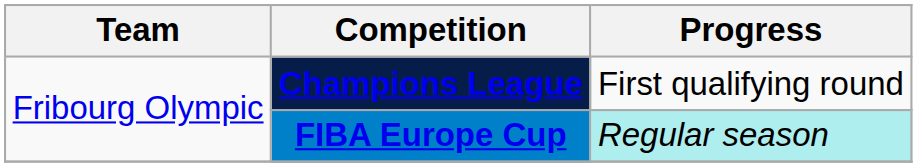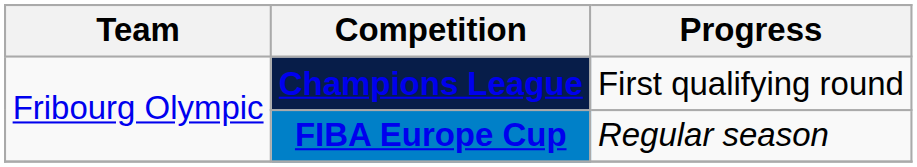FIBA Europe Cup | Progress: paleturquoise background -> no background
